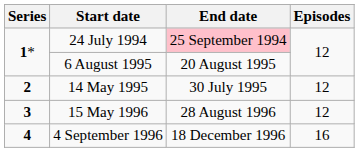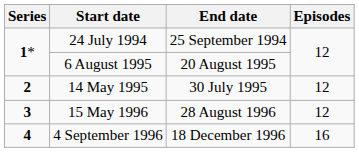24 July 1994 | End date: pink background -> no background
